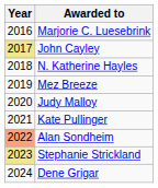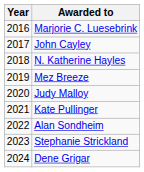John Cayley | Year: khaki background -> no background
Alan Sondheim | Year: lightsalmon background -> no background
Stephanie Strickland | Year: khaki background -> no background
